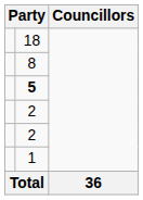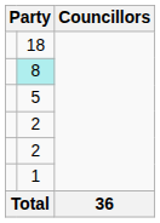8 | column 2: no background -> paleturquoise background
5 | column 2: bold -> normal
